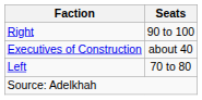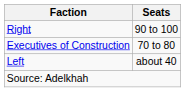Executives of Construction | Seats: about 40 -> 70 to 80
Left | Seats: 70 to 80 -> about 40
